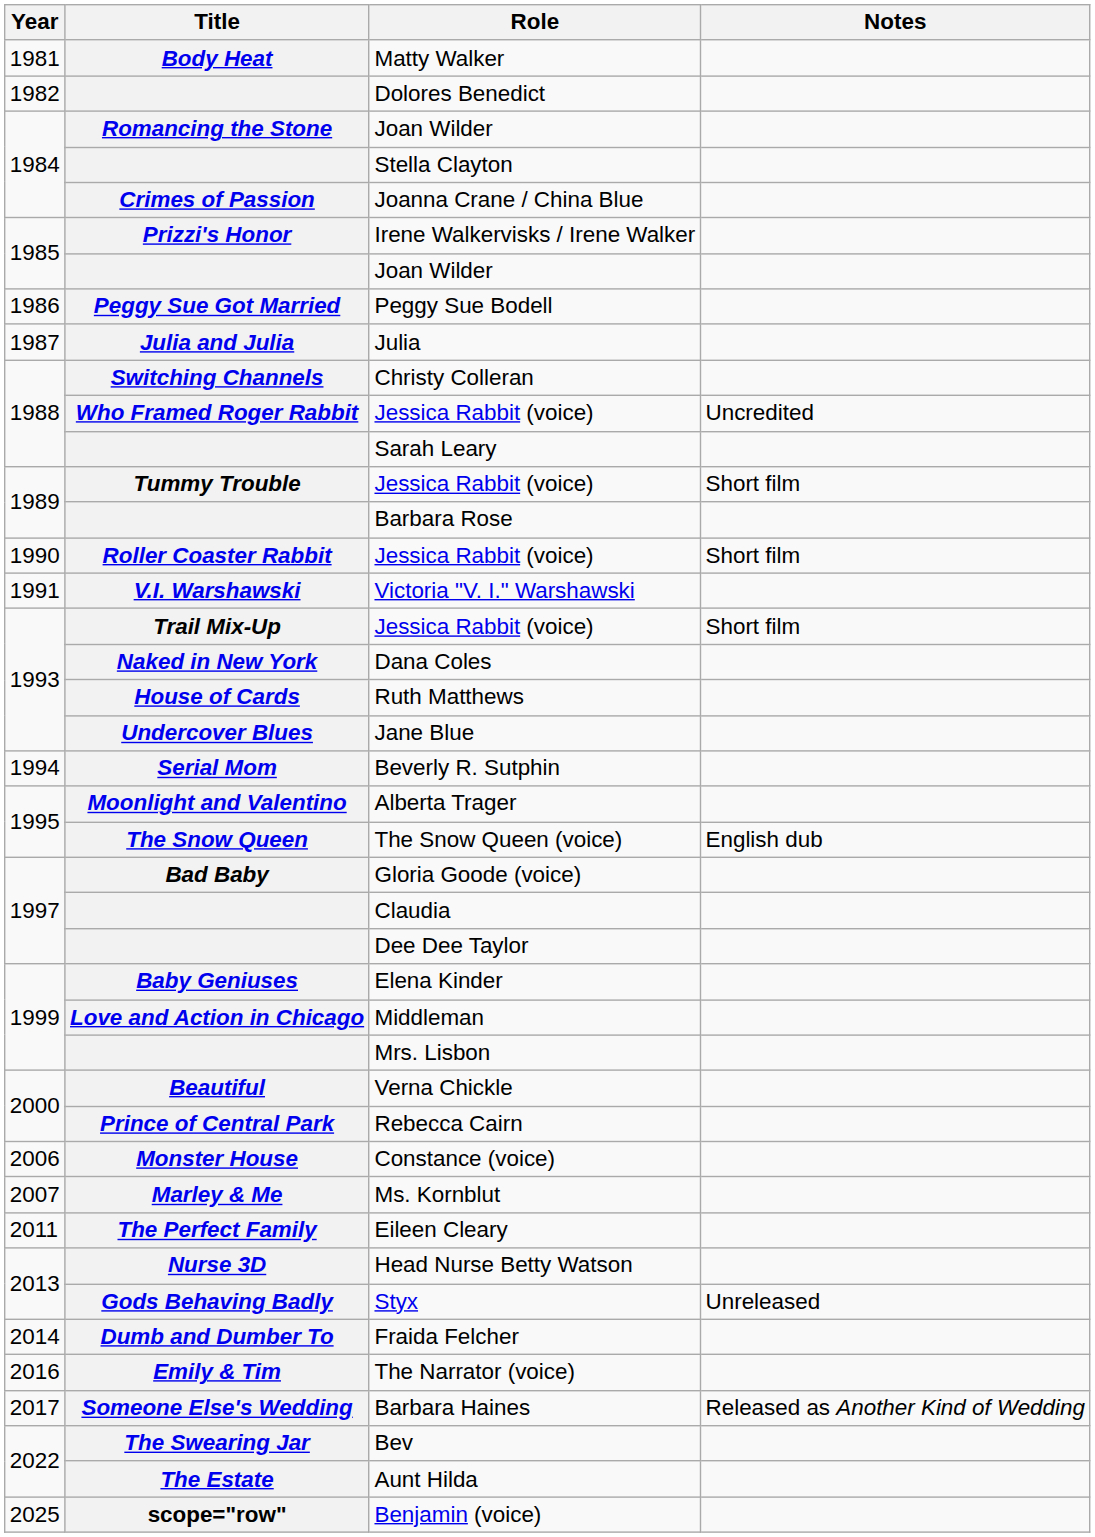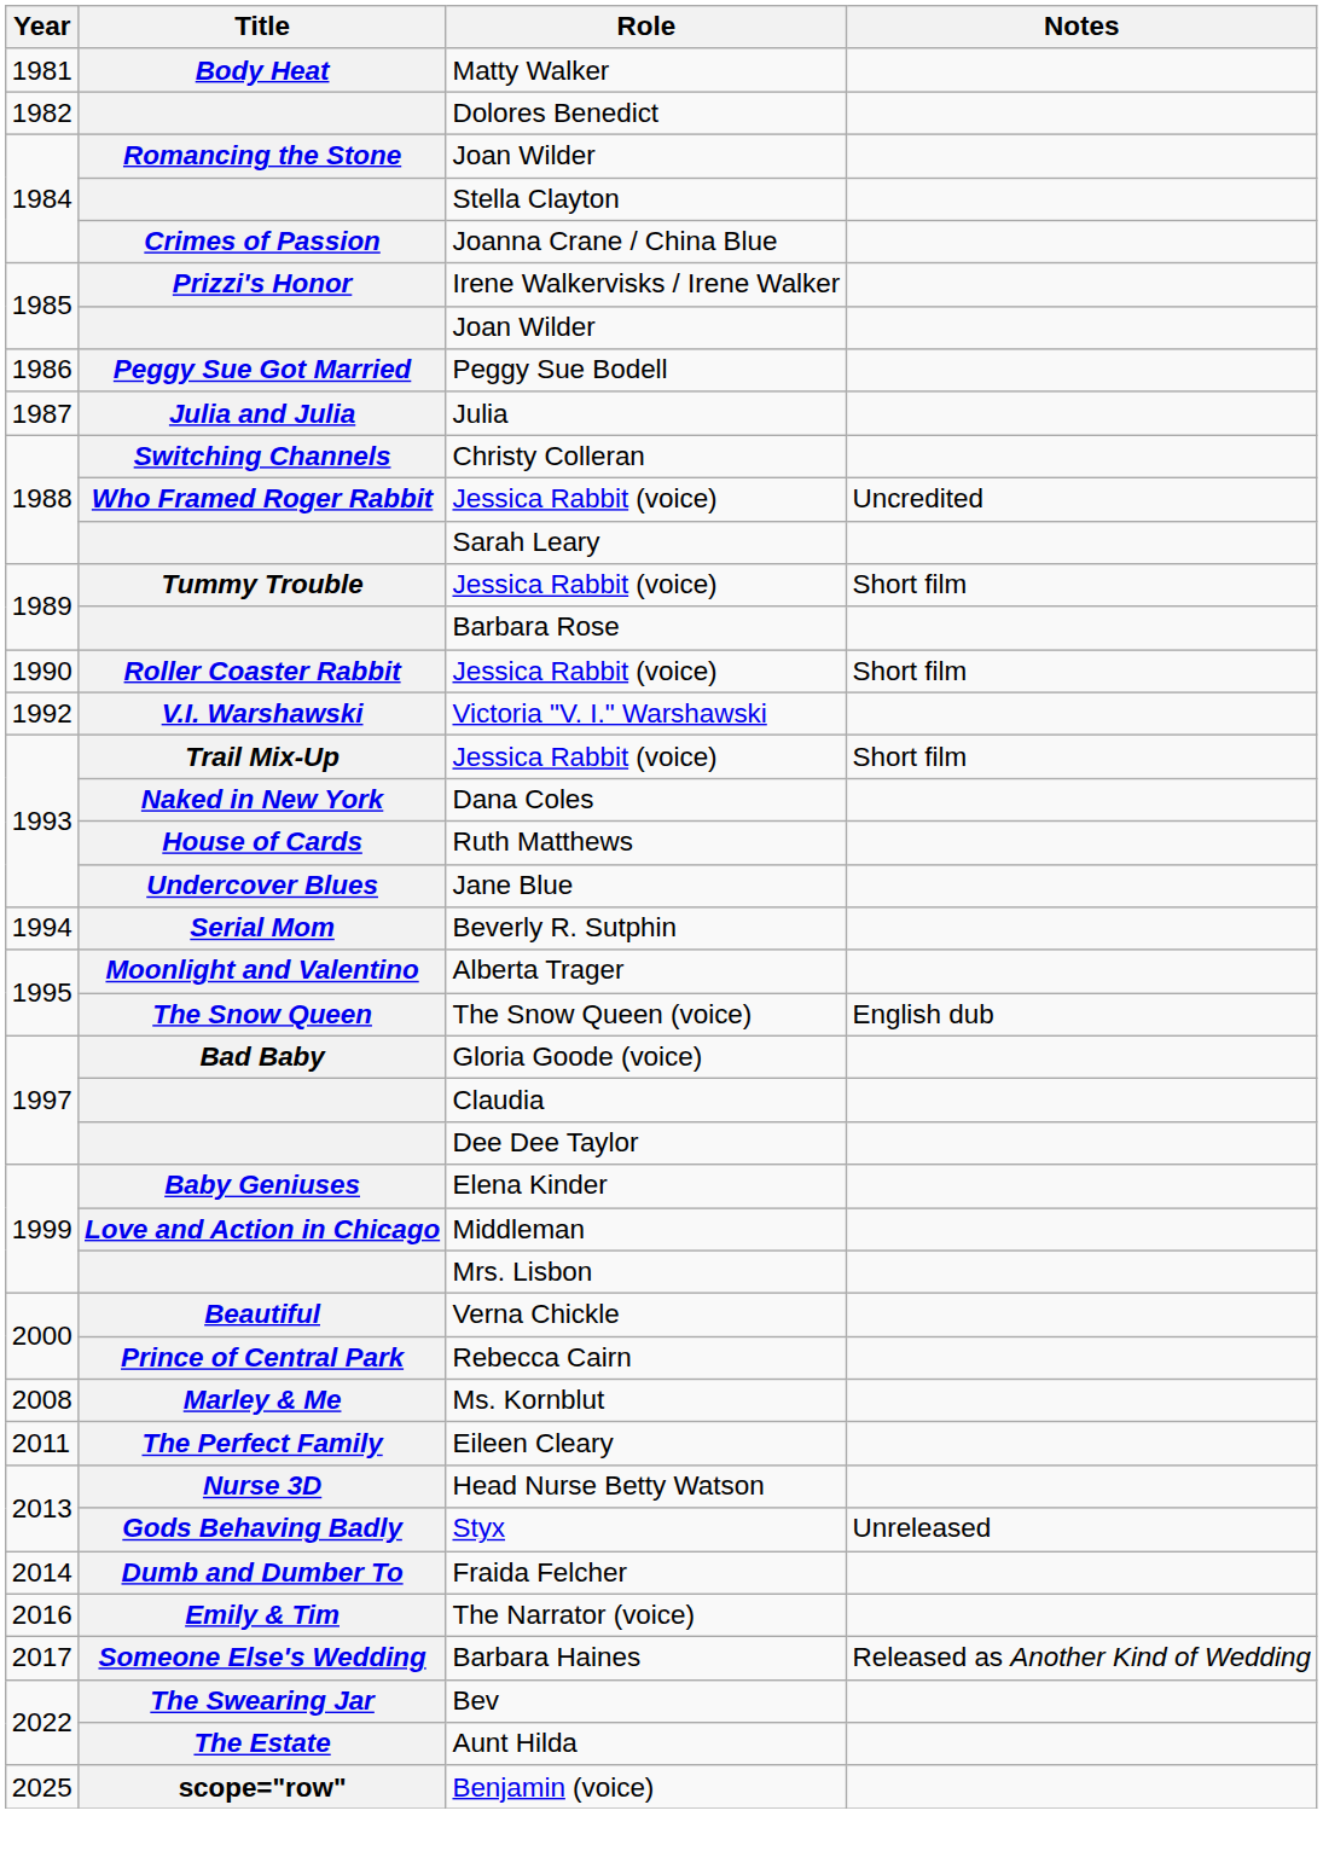Victoria "V. I." Warshawski | Year: 1991 -> 1992
- row: 2006 | Monster House | Constance (voice)
Ms. Kornblut | Year: 2007 -> 2008
